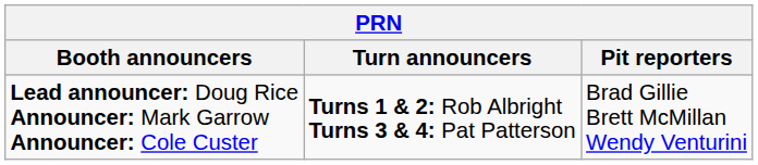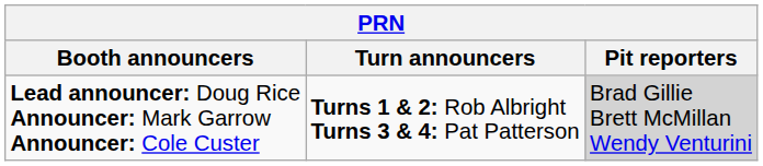row 3 | Pit reporters: no background -> lightgrey background
